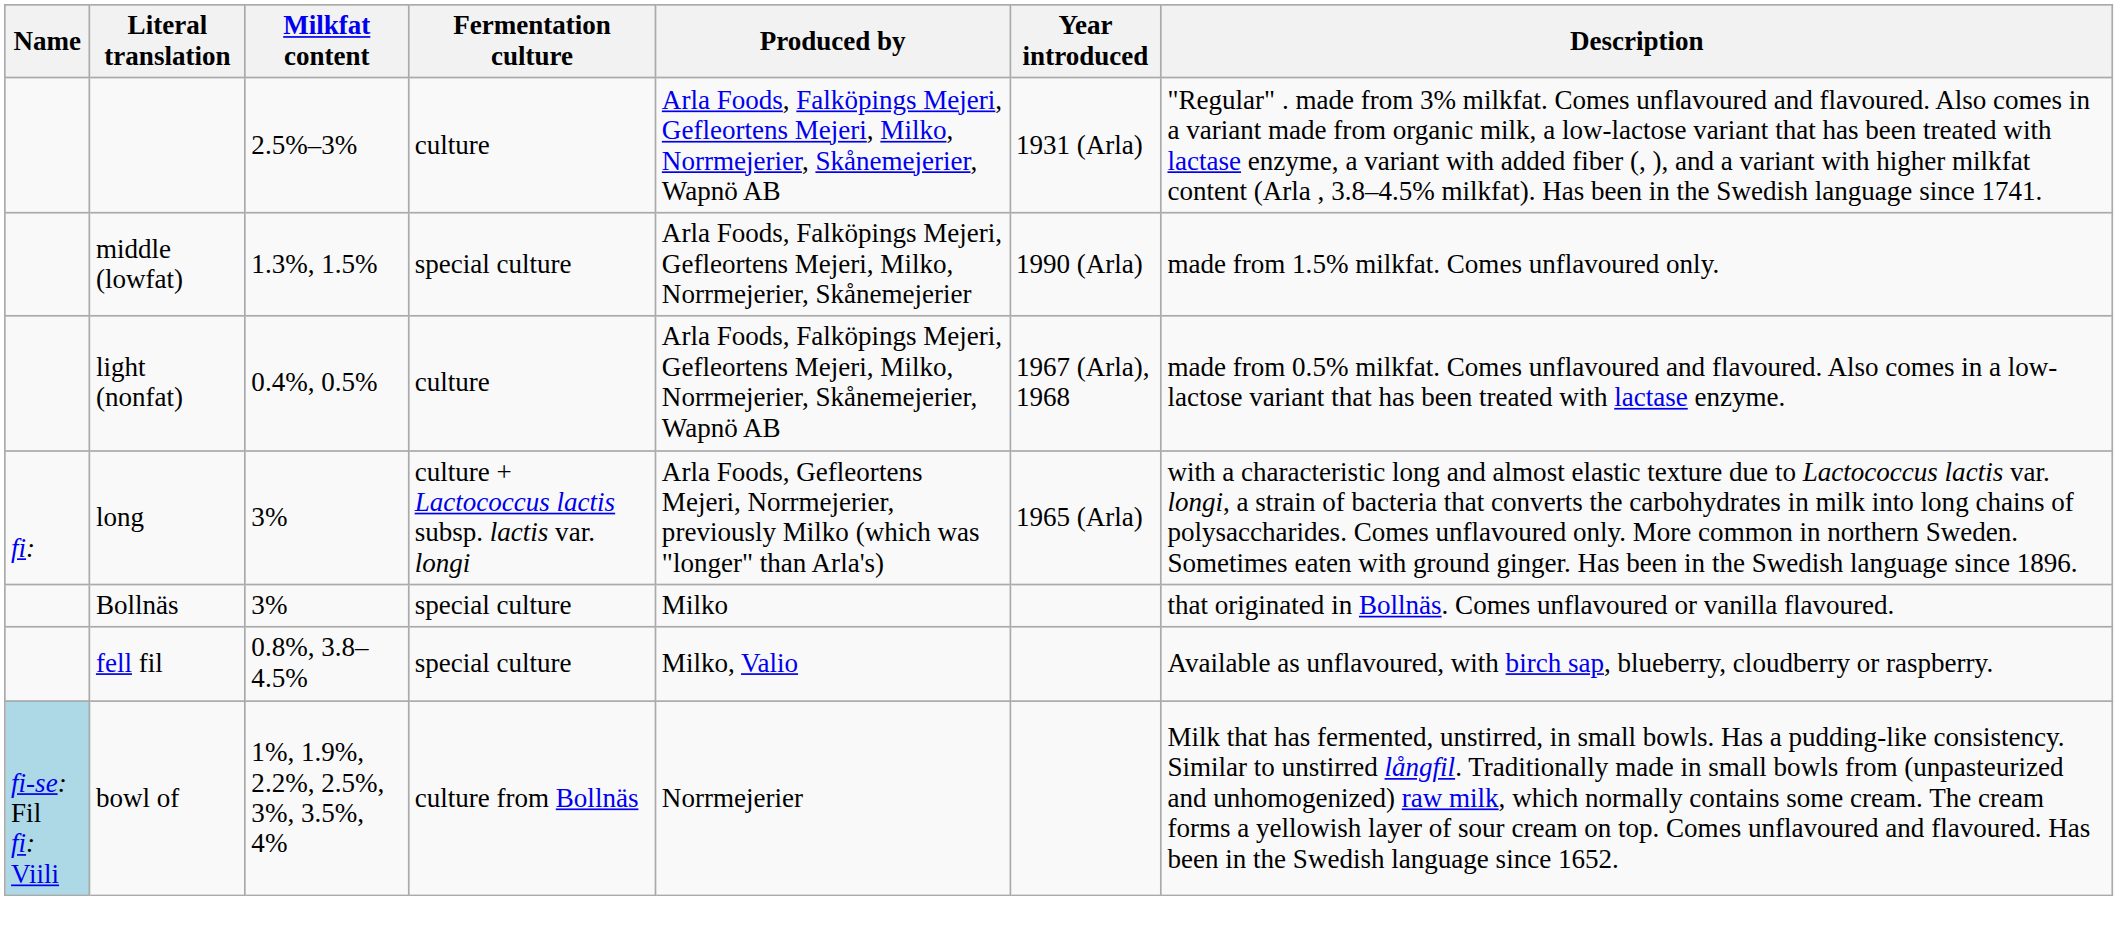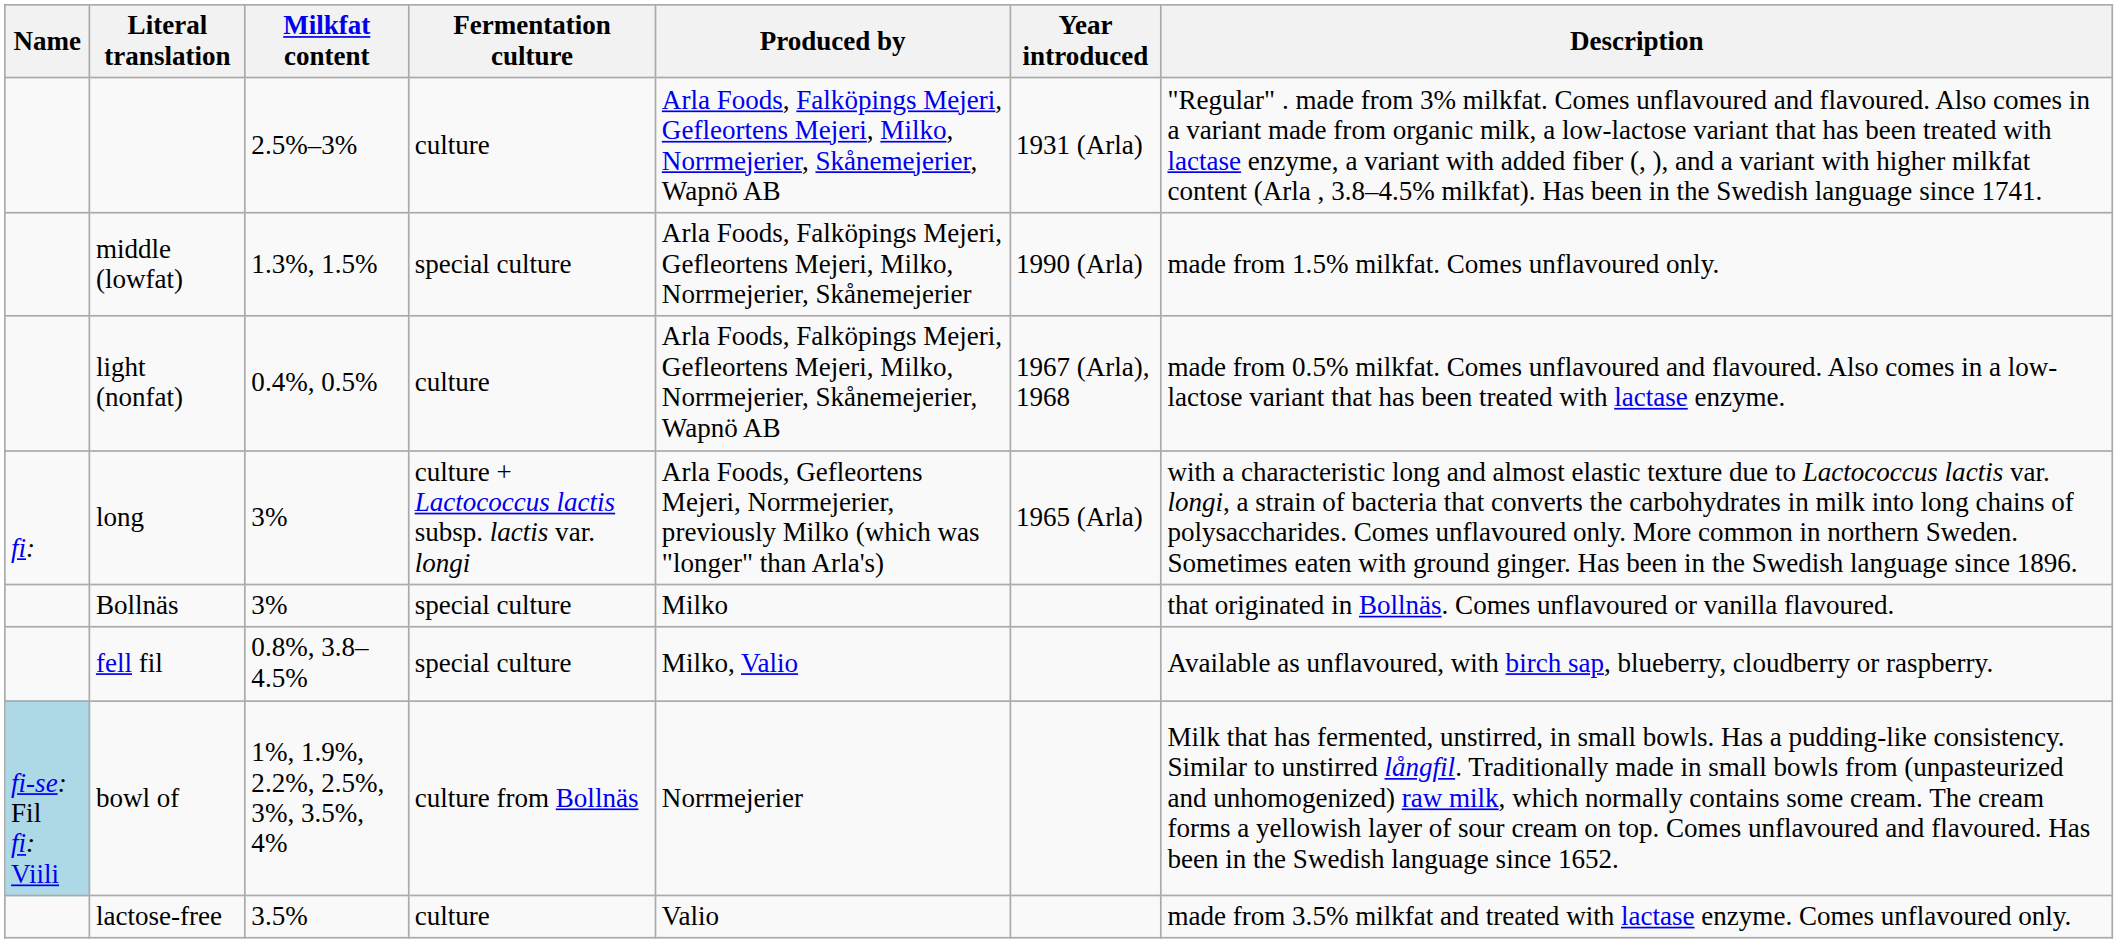+ row: lactose-free | 3.5% | culture | Valio | made from 3.5% milkfat and treated with lactase enzyme. Comes unflavoured only.
